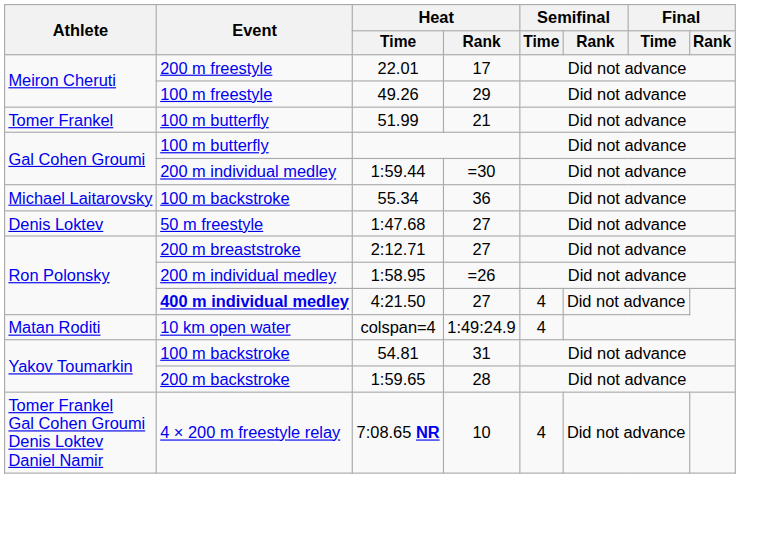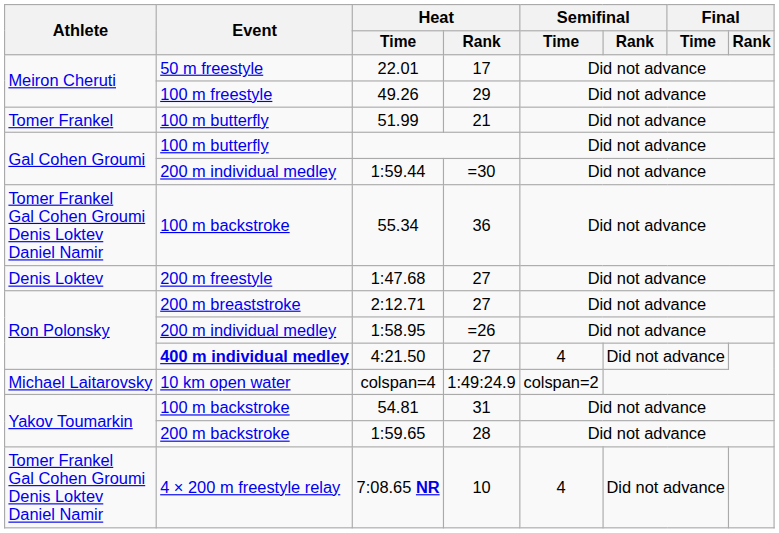22.01 | Event: 200 m freestyle -> 50 m freestyle
55.34 | Athlete: Michael Laitarovsky -> Tomer Frankel Gal Cohen Groumi Denis Loktev Daniel Namir
1:47.68 | Event: 50 m freestyle -> 200 m freestyle
colspan=4 | Athlete: Matan Roditi -> Michael Laitarovsky
colspan=4 | Semifinal / Time: 4 -> colspan=2
